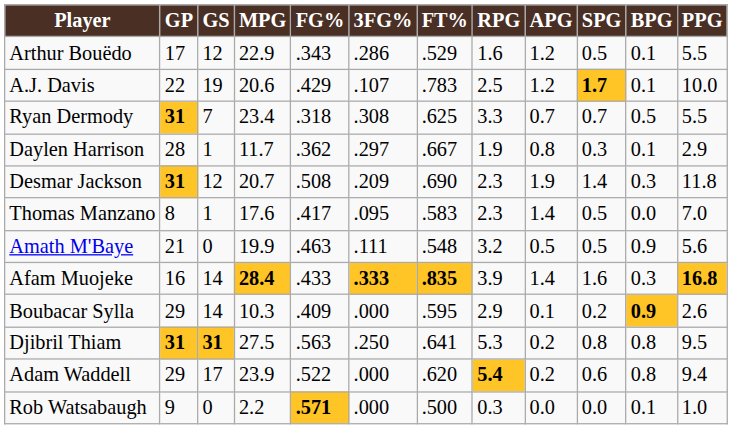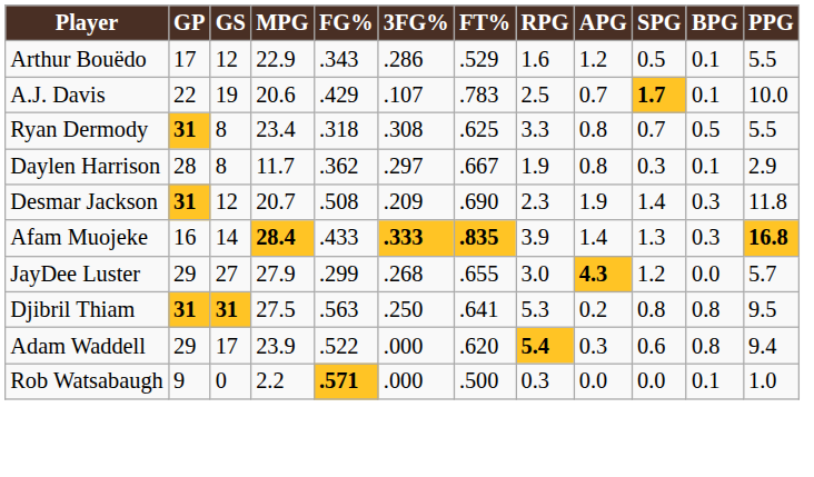A.J. Davis | APG: 1.2 -> 0.7
Ryan Dermody | GS: 7 -> 8
Ryan Dermody | APG: 0.7 -> 0.8
Daylen Harrison | GS: 1 -> 8
- row: Thomas Manzano | 8 | 1 | 17.6 | .417 | .095 | .583 | 2.3 | 1.4 | 0.5 | 0.0 | 7.0
- row: Amath M'Baye | 21 | 0 | 19.9 | .463 | .111 | .548 | 3.2 | 0.5 | 0.5 | 0.9 | 5.6
Afam Muojeke | SPG: 1.6 -> 1.3
+ row: JayDee Luster | 29 | 27 | 27.9 | .299 | .268 | .655 | 3.0 | 4.3 | 1.2 | 0.0 | 5.7
- row: Boubacar Sylla | 29 | 14 | 10.3 | .409 | .000 | .595 | 2.9 | 0.1 | 0.2 | 0.9 | 2.6
Adam Waddell | APG: 0.2 -> 0.3
